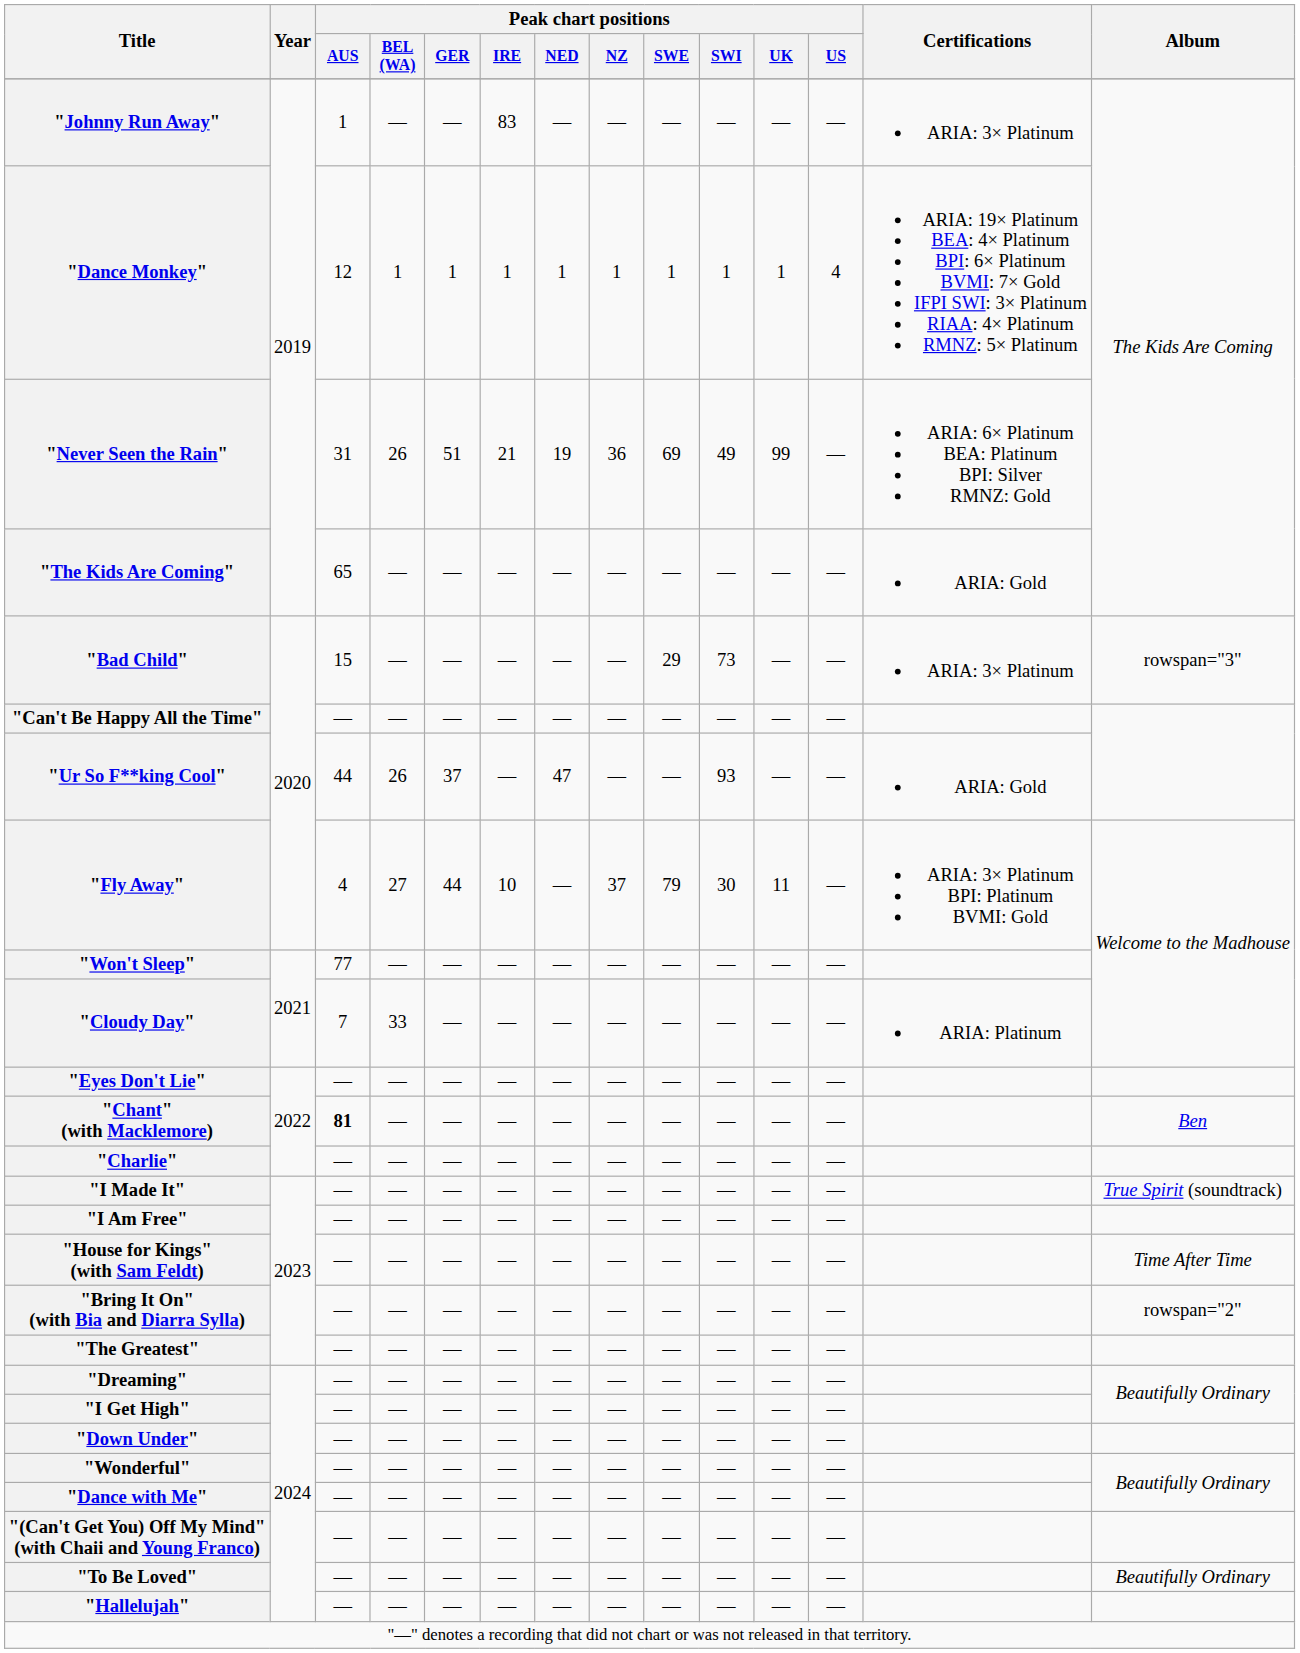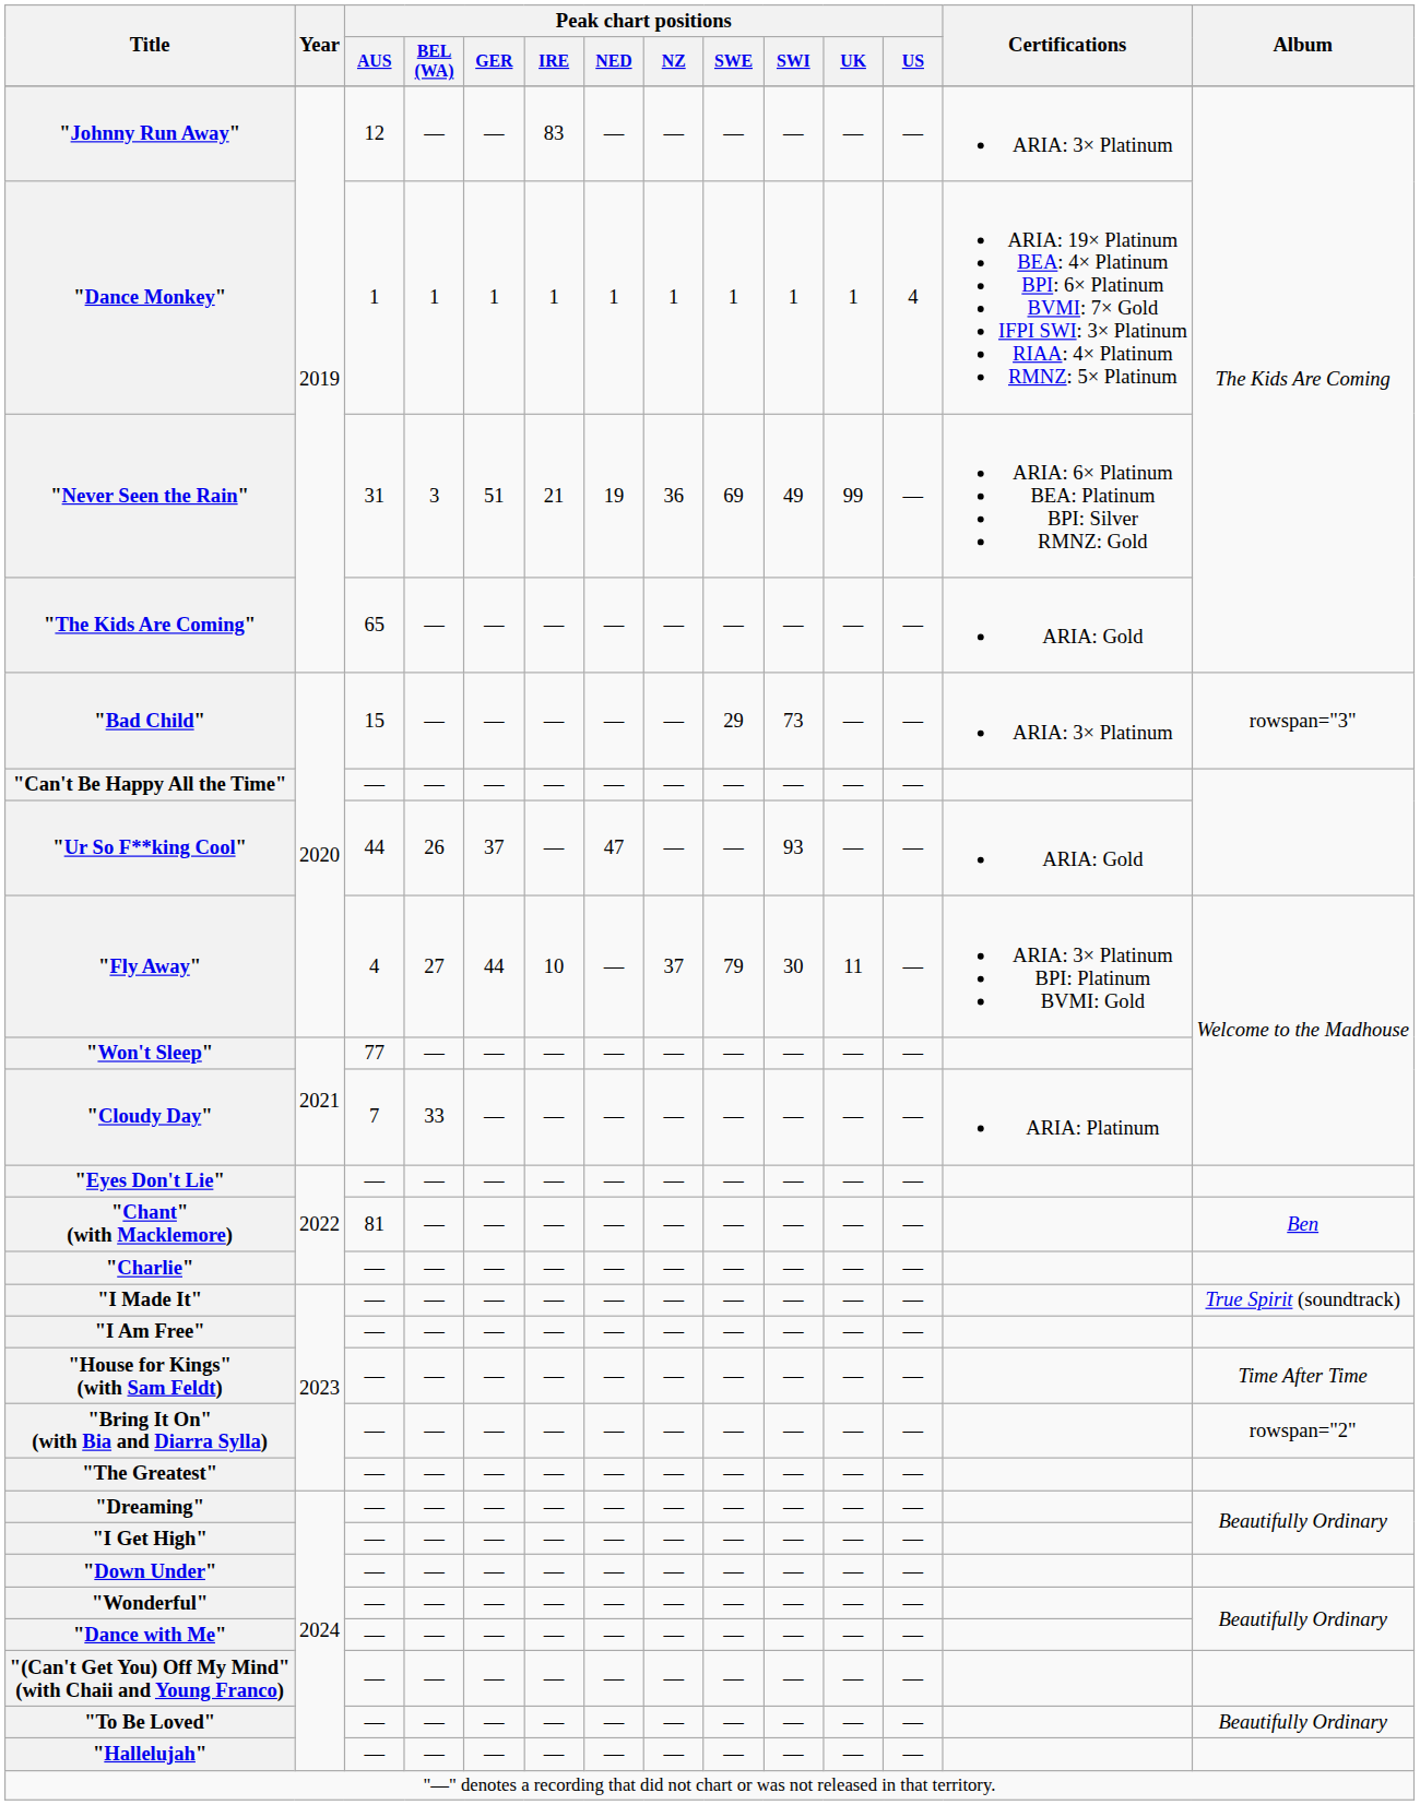"Johnny Run Away" | Peak chart positions / AUS: 1 -> 12
"Dance Monkey" | Peak chart positions / AUS: 12 -> 1
"Never Seen the Rain" | Peak chart positions / BEL (WA): 26 -> 3
"Chant" (with Macklemore) | Peak chart positions / AUS: bold -> normal
